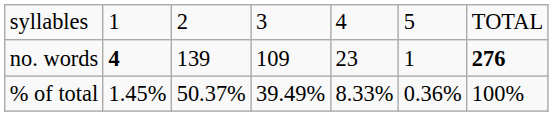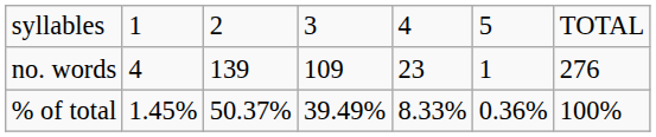no. words | column 2: bold -> normal
no. words | column 7: bold -> normal
